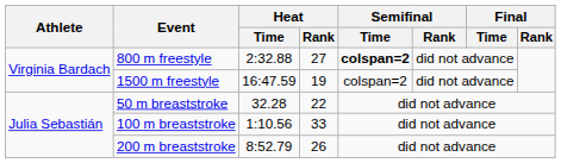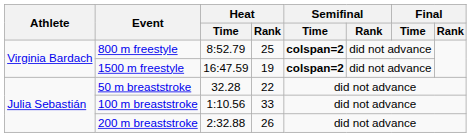800 m freestyle | Heat / Time: 2:32.88 -> 8:52.79
800 m freestyle | Heat / Rank: 27 -> 25
1500 m freestyle | Semifinal / Time: normal -> bold
200 m breaststroke | Heat / Time: 8:52.79 -> 2:32.88
